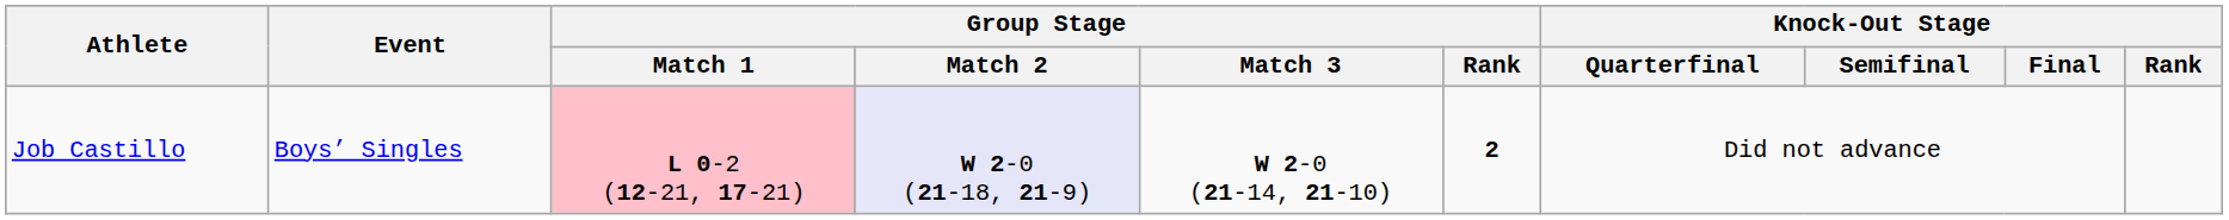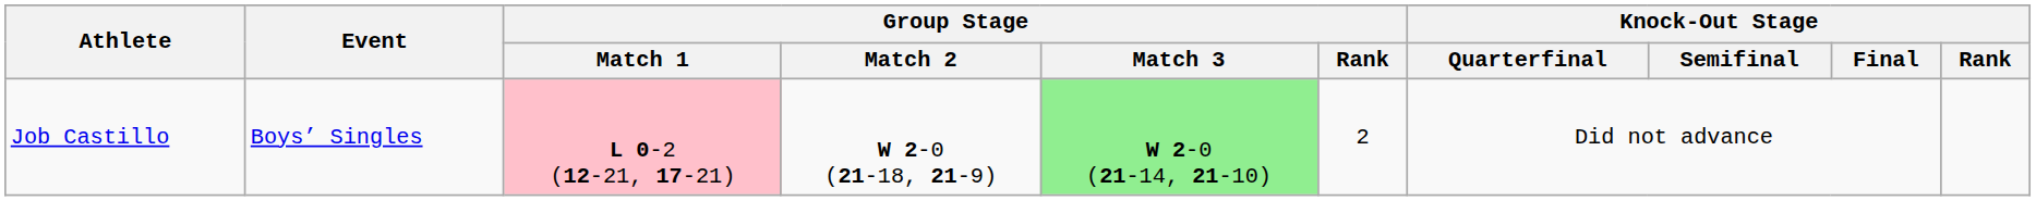Job Castillo | Group Stage / Match 2: lavender background -> no background
Job Castillo | Group Stage / Match 3: no background -> lightgreen background
Job Castillo | Group Stage / Rank: bold -> normal
